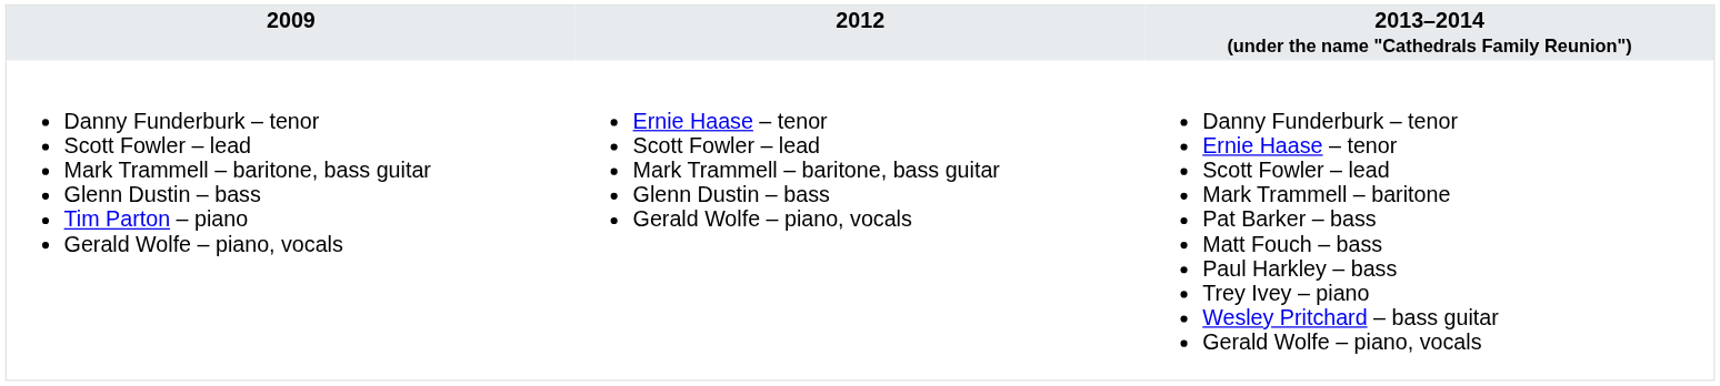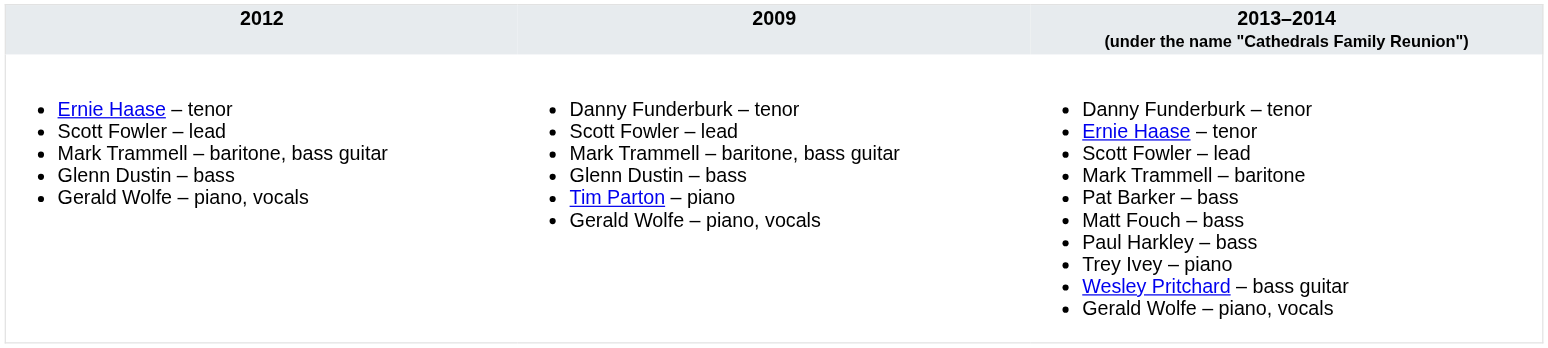columns swapped: 2009 <-> 2012
